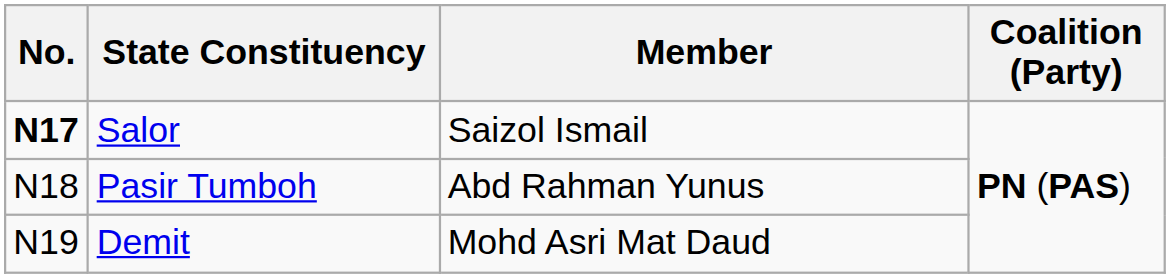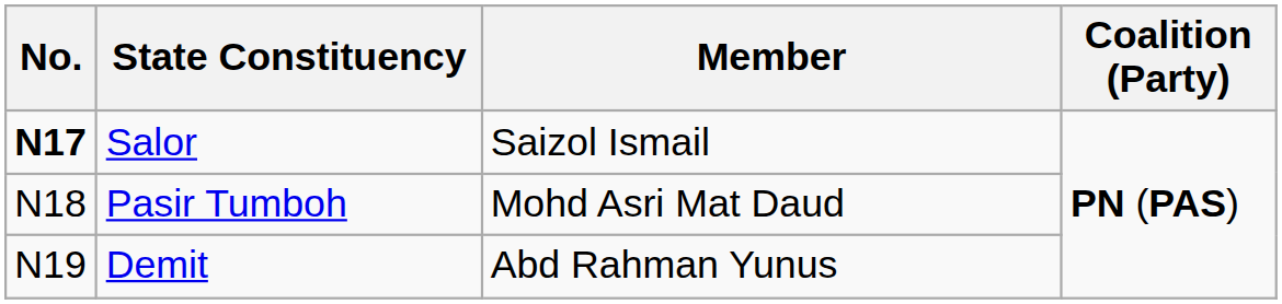Pasir Tumboh | Member: Abd Rahman Yunus -> Mohd Asri Mat Daud
Demit | Member: Mohd Asri Mat Daud -> Abd Rahman Yunus
